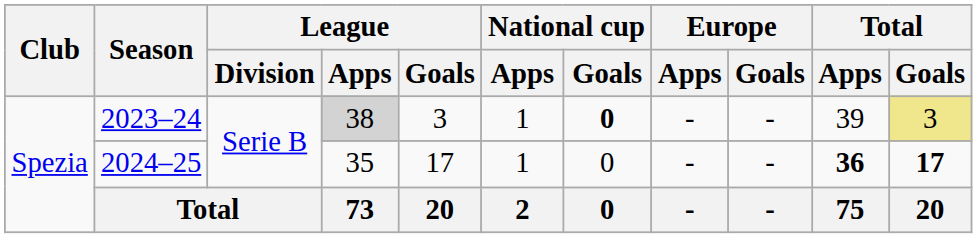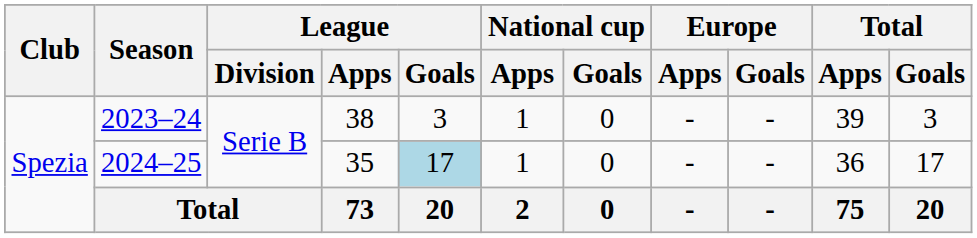2023–24 | League / Apps: lightgrey background -> no background
2023–24 | National cup / Goals: bold -> normal
2023–24 | Total / Goals: khaki background -> no background
2024–25 | League / Goals: no background -> lightblue background
2024–25 | Total / Apps: bold -> normal
2024–25 | Total / Goals: bold -> normal
